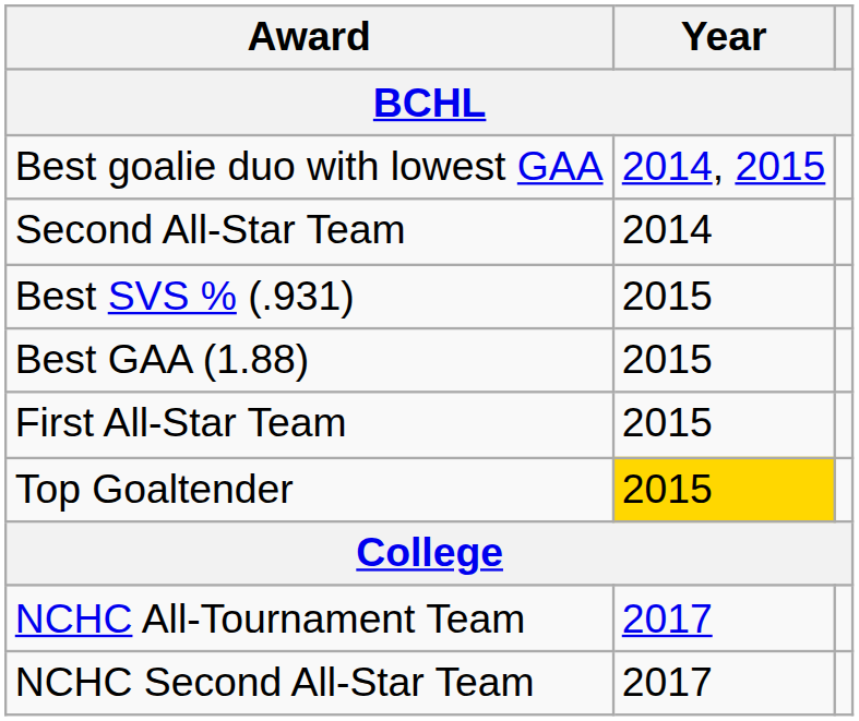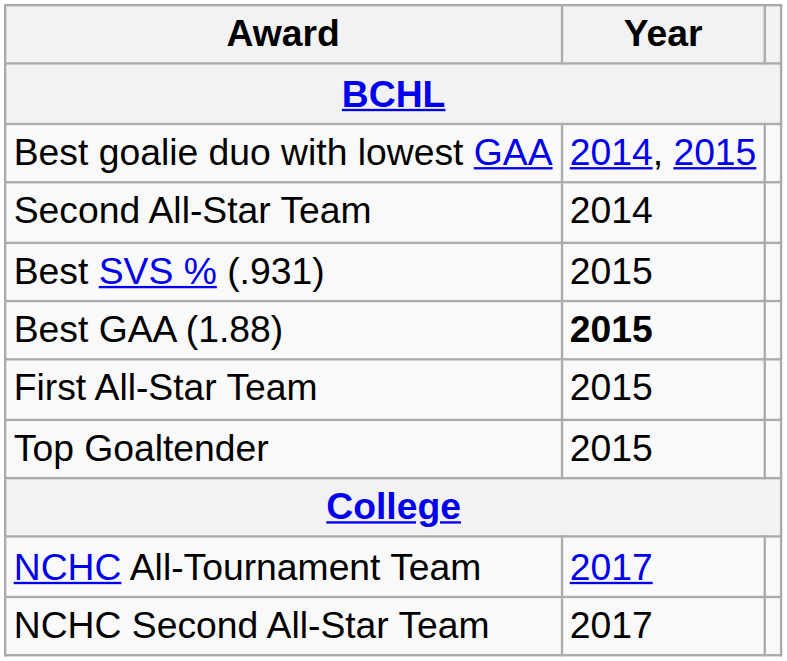Best GAA (1.88) | Year: normal -> bold
Top Goaltender | Year: gold background -> no background
